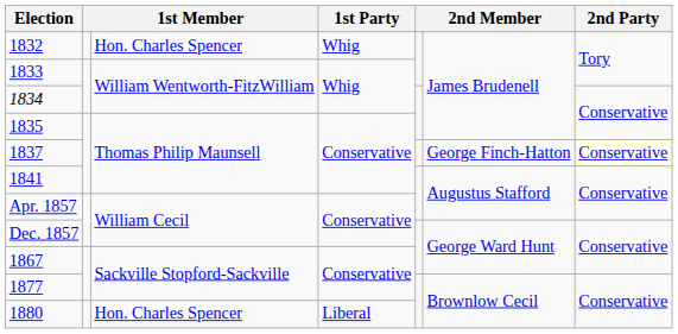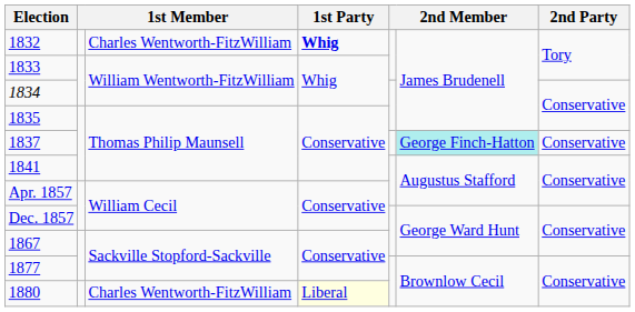1832 | column 3: Hon. Charles Spencer -> Charles Wentworth-FitzWilliam
1832 | 1st Party: normal -> bold
1837 | column 6: no background -> paleturquoise background
1837 | 2nd Party: lightyellow background -> no background
1880 | column 3: Hon. Charles Spencer -> Charles Wentworth-FitzWilliam
1880 | 1st Party: no background -> lightyellow background
